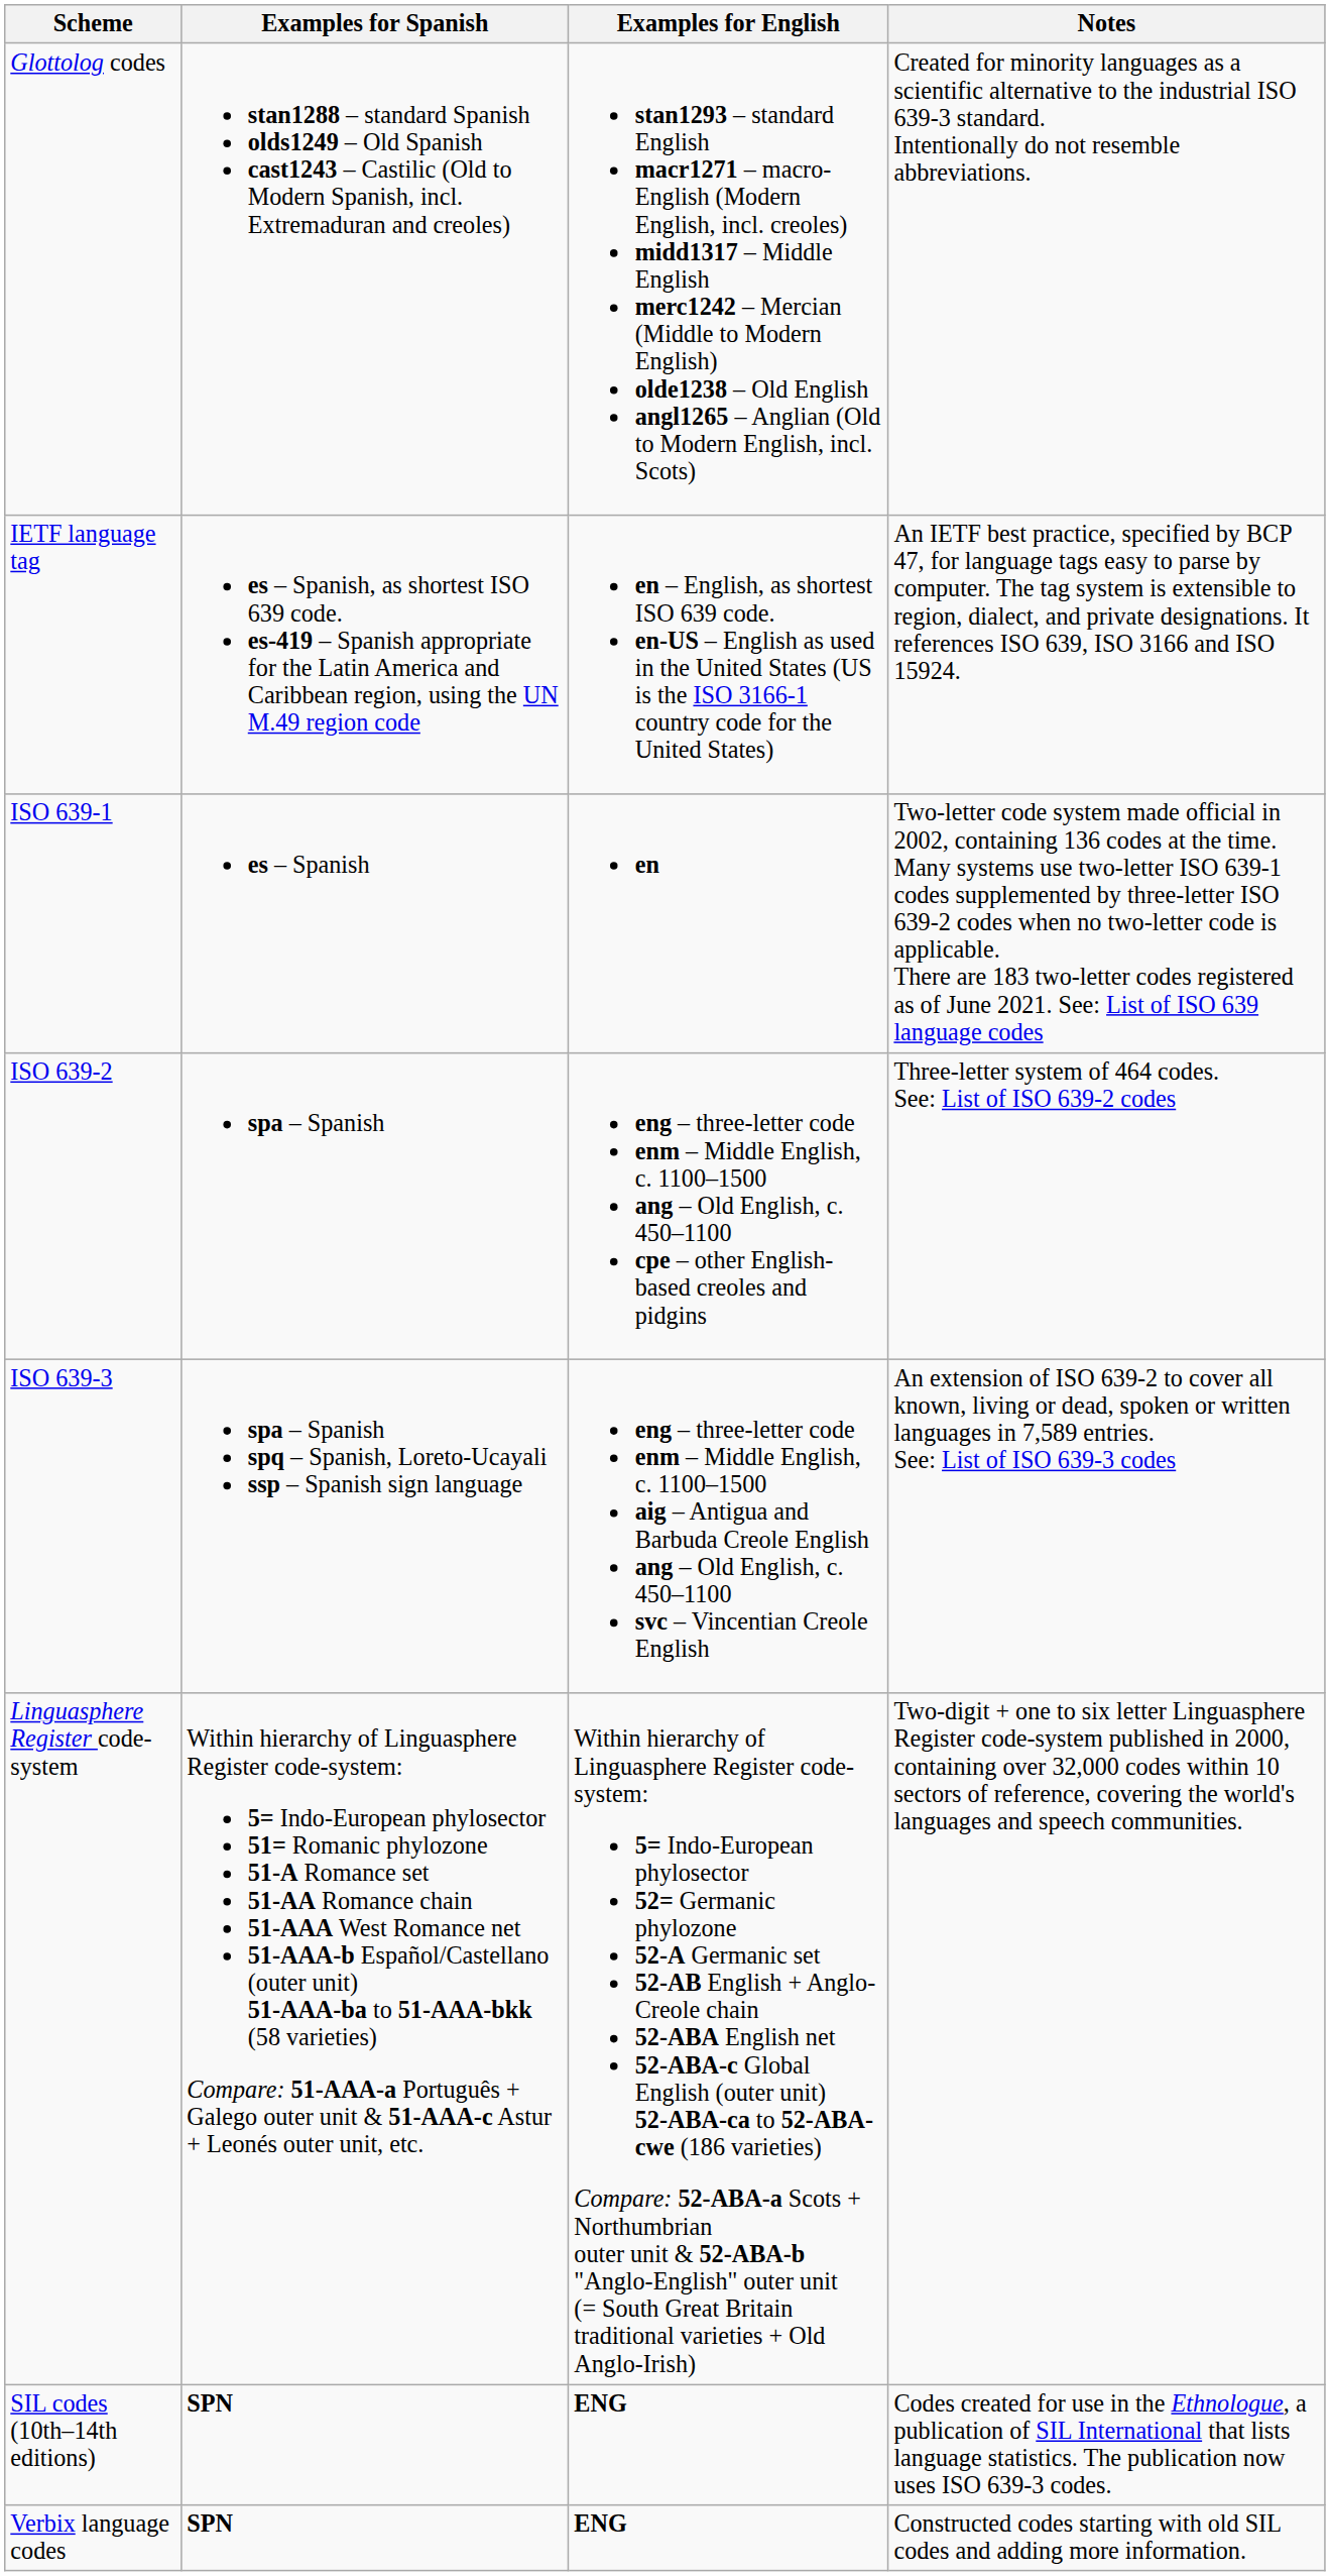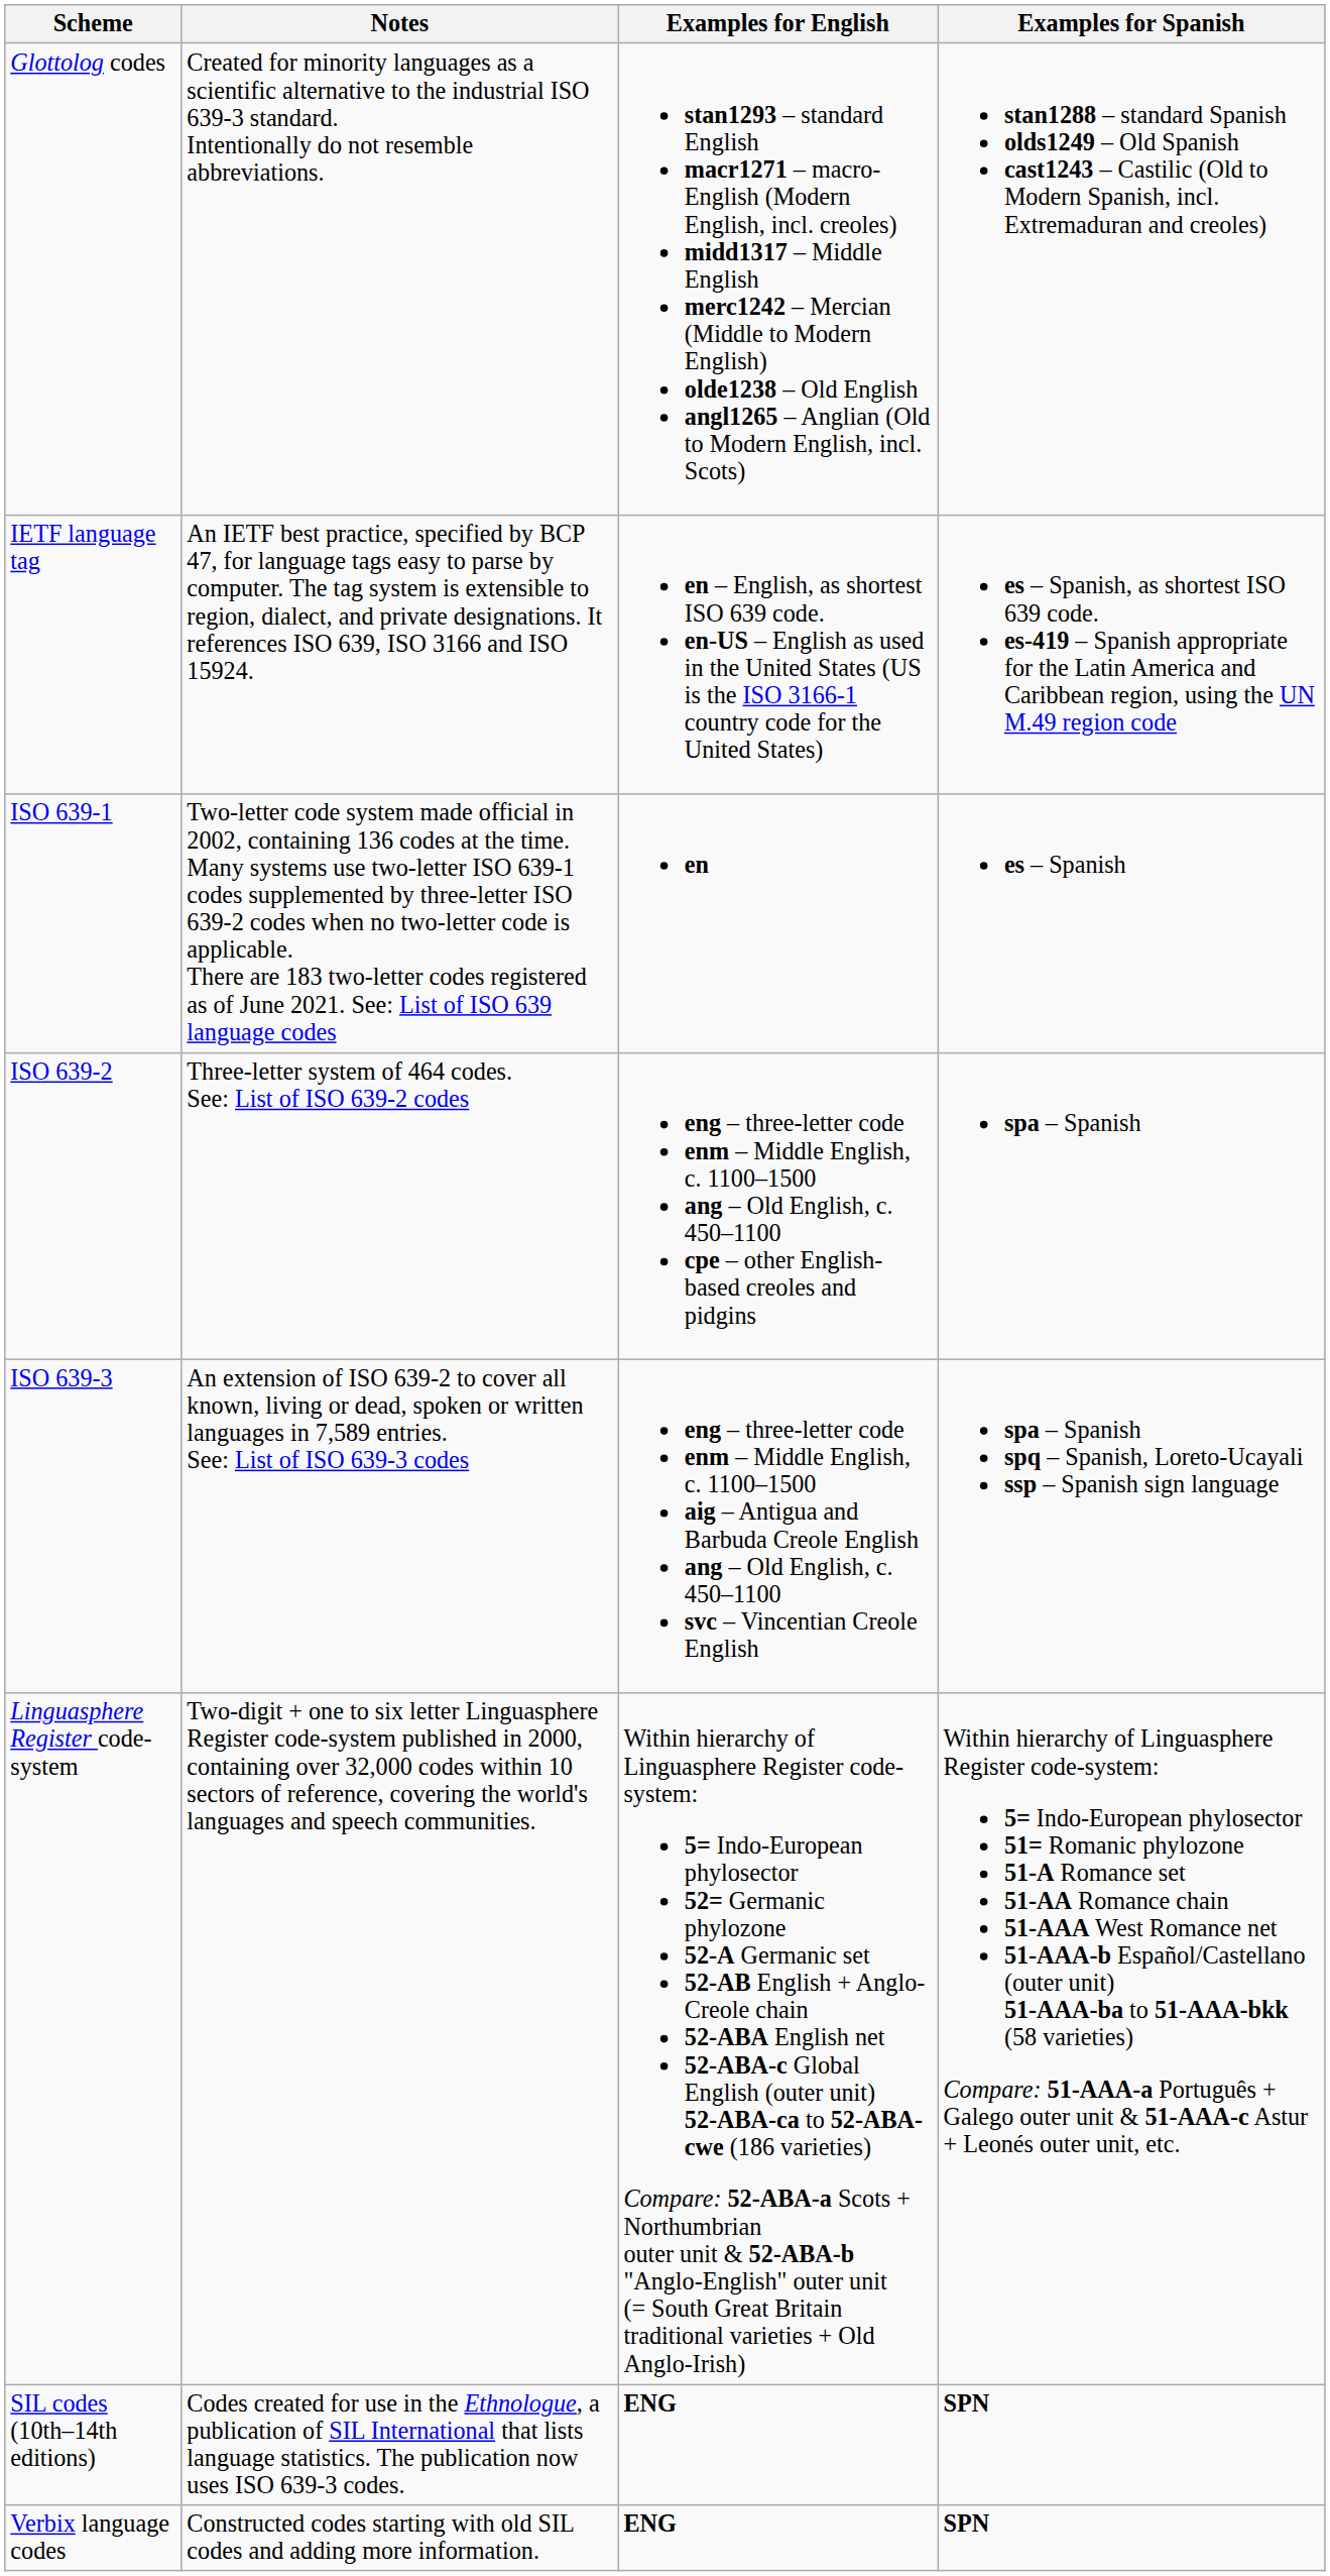columns swapped: Notes <-> Examples for Spanish
